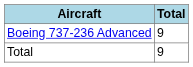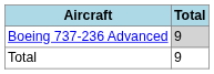Boeing 737-236 Advanced | Total: no background -> lightgrey background
